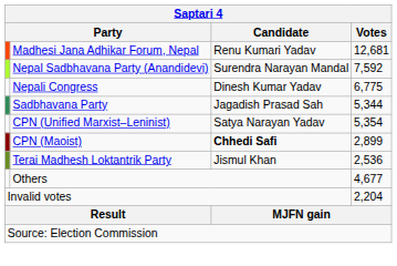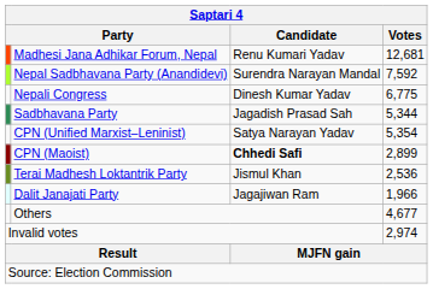+ row: Dalit Janajati Party | Jagajiwan Ram | 1,966
Invalid votes | Votes: 2,204 -> 2,974
